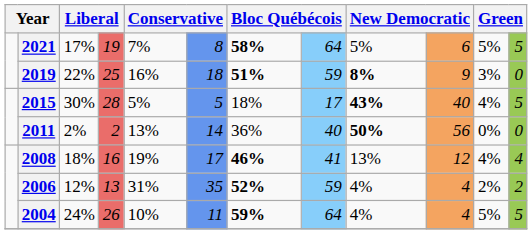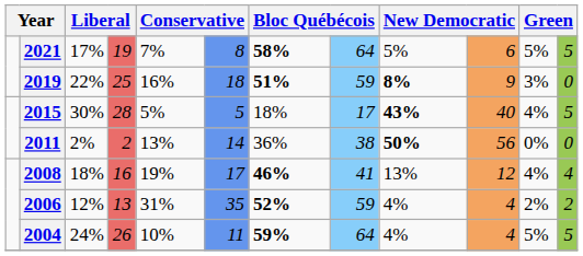2011 | column 8: 40 -> 38
